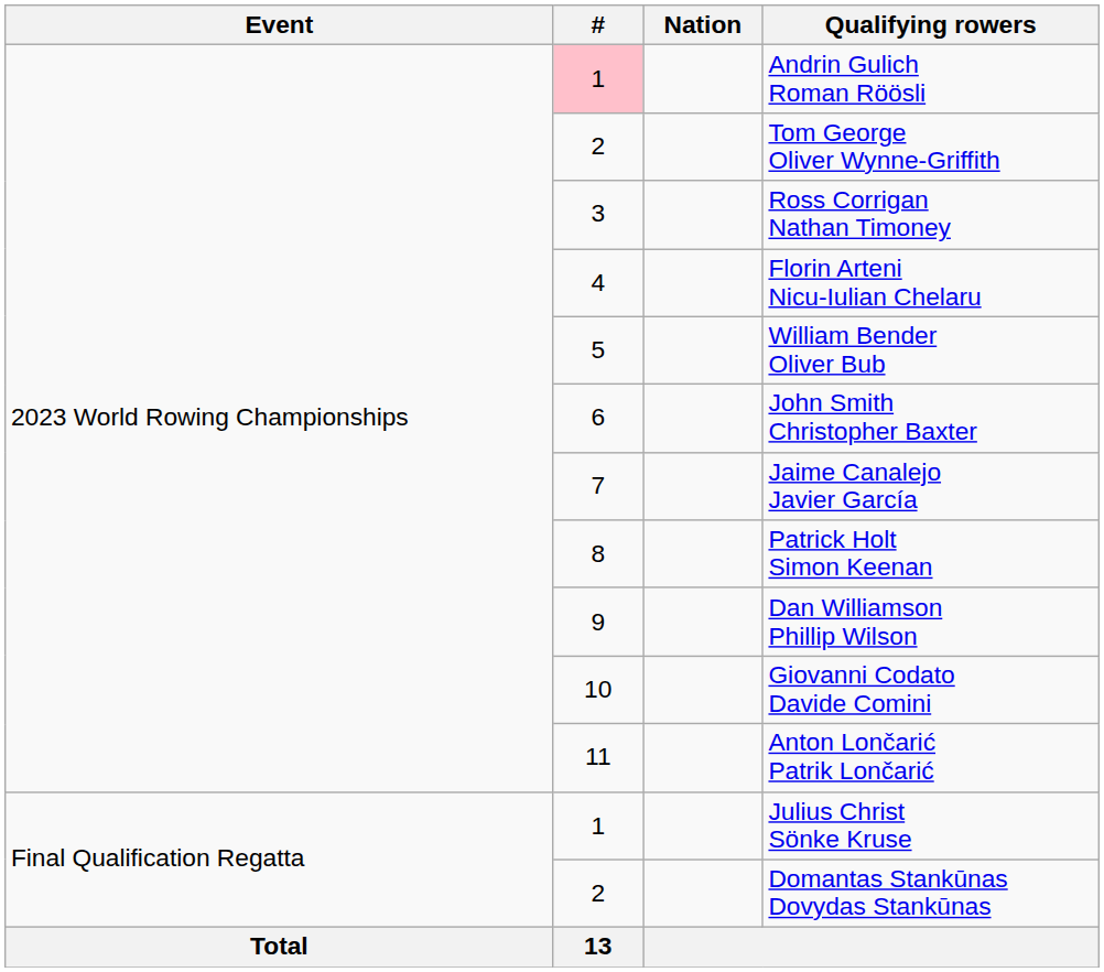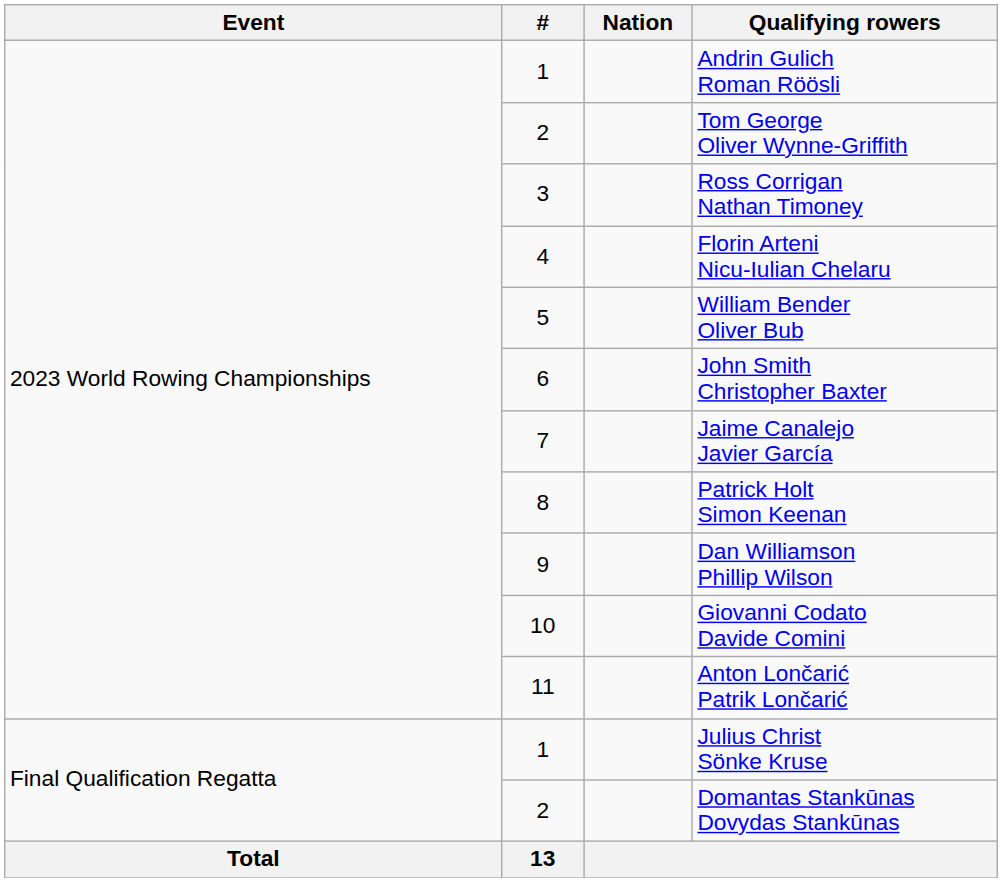Andrin Gulich Roman Röösli | #: pink background -> no background
